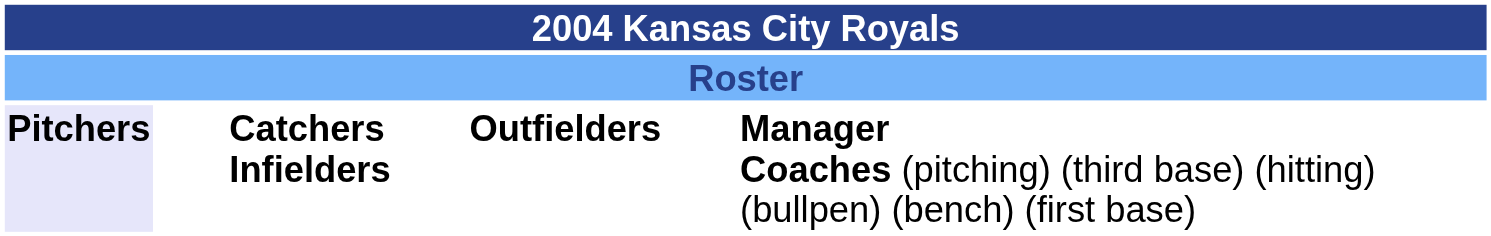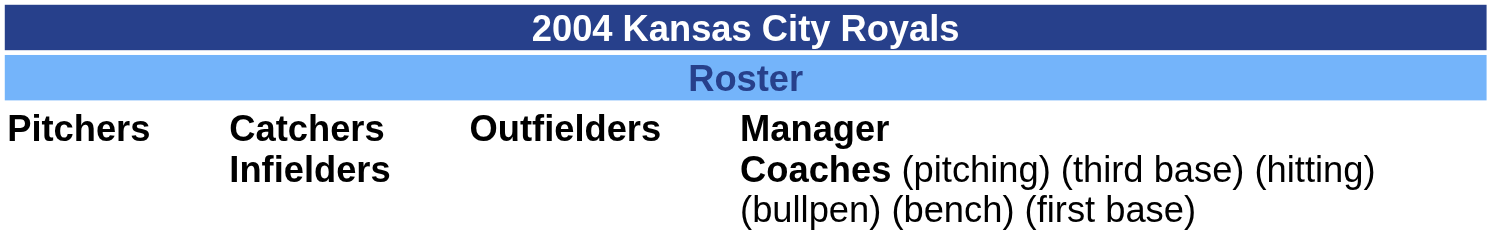Pitchers | column 1: lavender background -> no background
